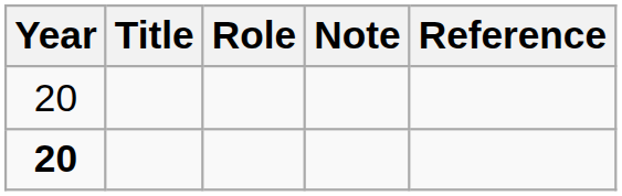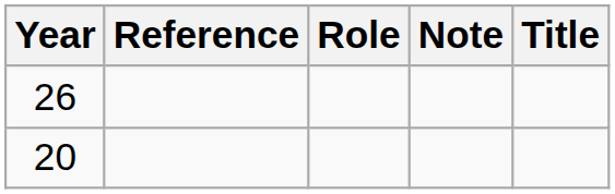columns swapped: Title <-> Reference
row 2 | Year: 20 -> 26
row 3 | Year: bold -> normal
